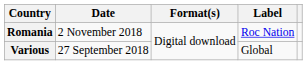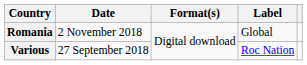Romania | Label: Roc Nation -> Global
Various | Label: Global -> Roc Nation
